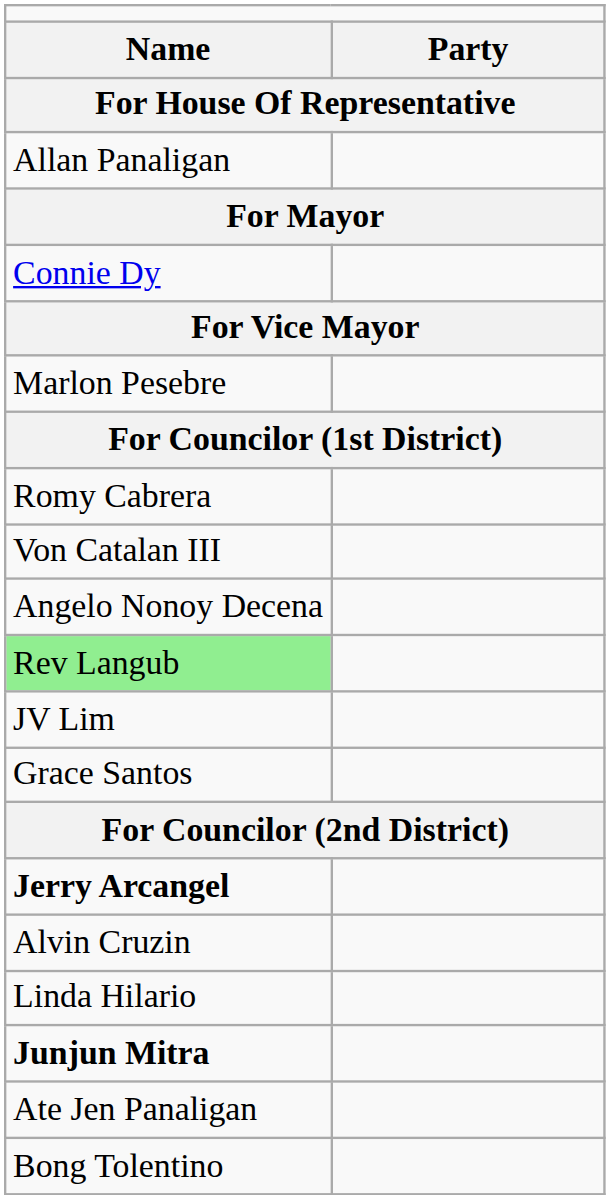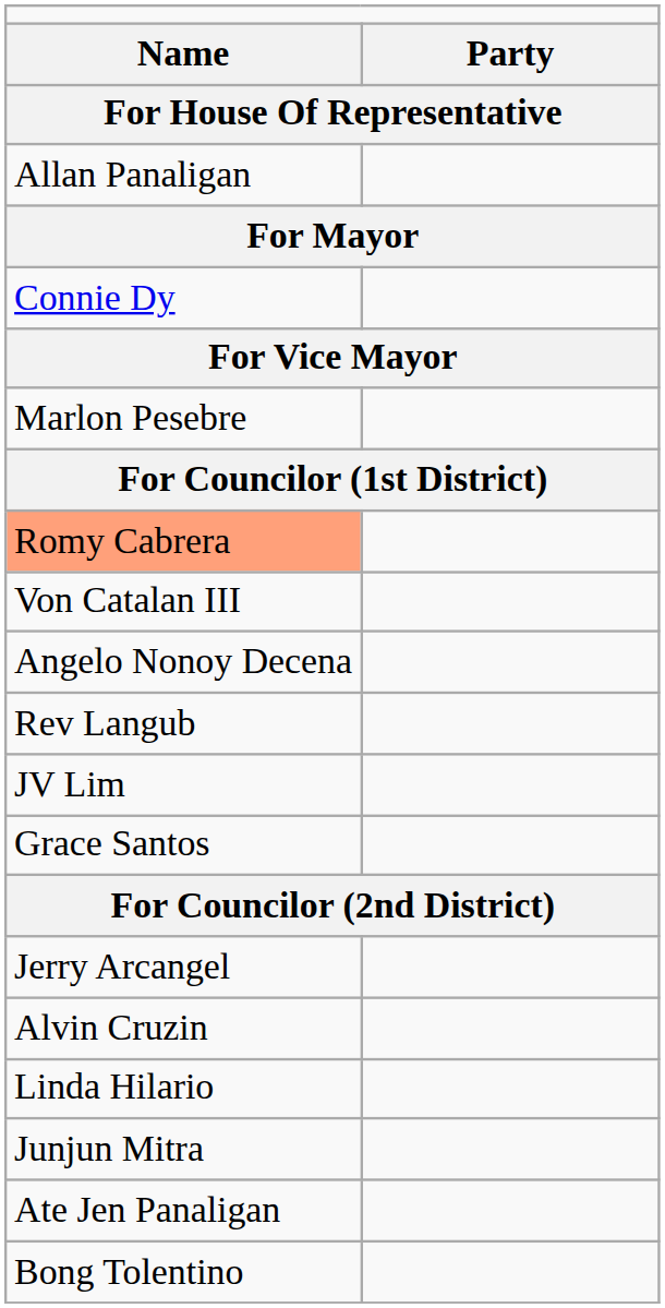Romy Cabrera | column 1: no background -> lightsalmon background
Rev Langub | column 1: lightgreen background -> no background
Jerry Arcangel | column 1: bold -> normal
Junjun Mitra | column 1: bold -> normal
